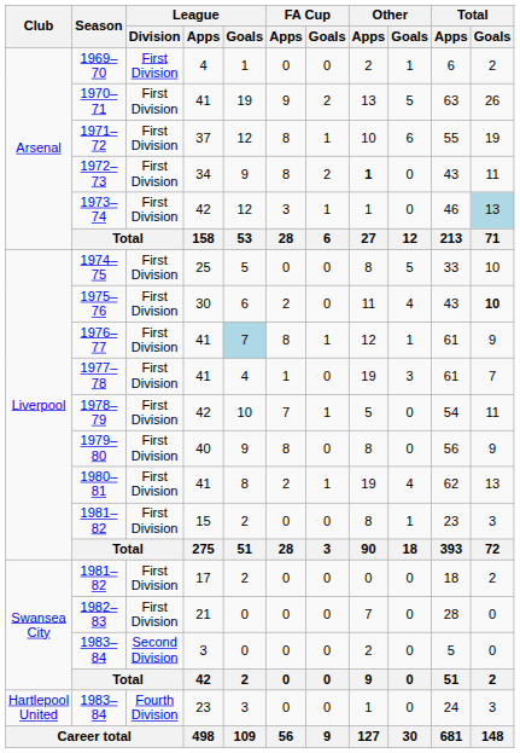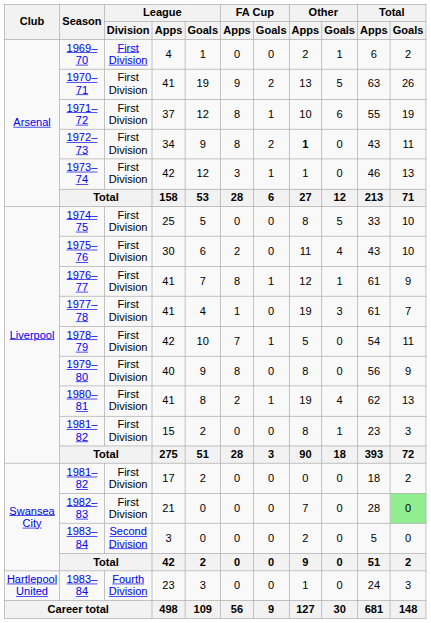1973–74 | Total / Goals: lightblue background -> no background
1975–76 | Total / Goals: bold -> normal
1976–77 | League / Goals: lightblue background -> no background
1982–83 | Total / Goals: no background -> lightgreen background
